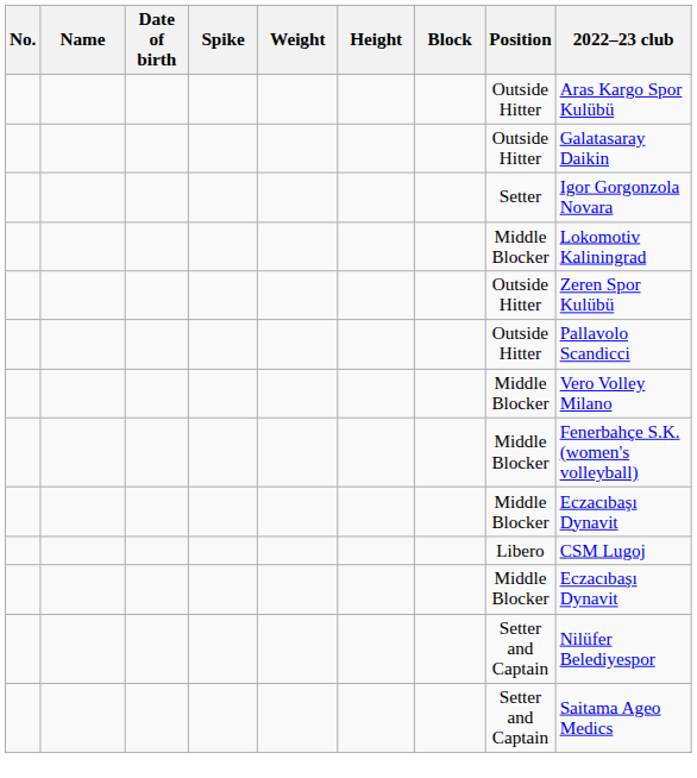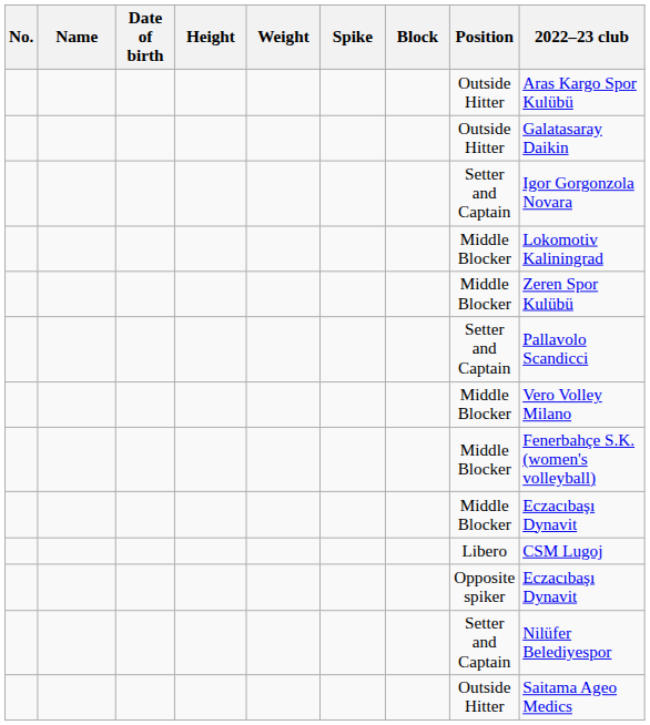columns swapped: Height <-> Spike
row 4 | Position: Setter -> Setter and Captain
row 6 | Position: Outside Hitter -> Middle Blocker
row 7 | Position: Outside Hitter -> Setter and Captain
row 12 | Position: Middle Blocker -> Opposite spiker
row 14 | Position: Setter and Captain -> Outside Hitter
